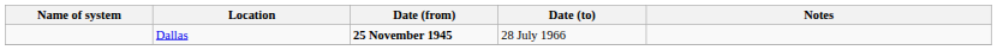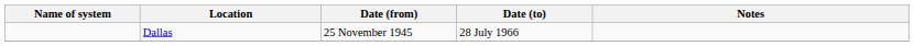Dallas | Date (from): bold -> normal
